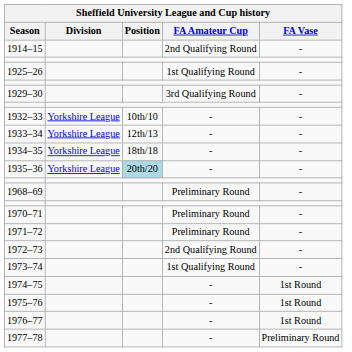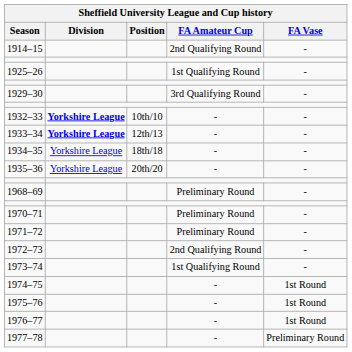1932–33 | Division: normal -> bold
1933–34 | Division: normal -> bold
1935–36 | Position: lightblue background -> no background
